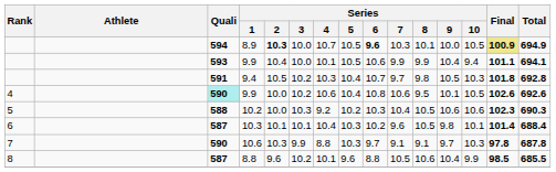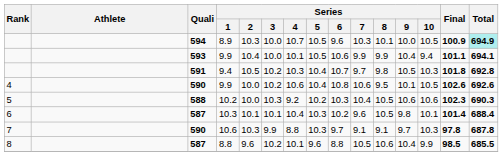8.9 | Series / 2: bold -> normal
8.9 | Series / 6: bold -> normal
8.9 | Final: khaki background -> no background
8.9 | Total: no background -> paleturquoise background
4 / 9.9 | Quali: paleturquoise background -> no background
